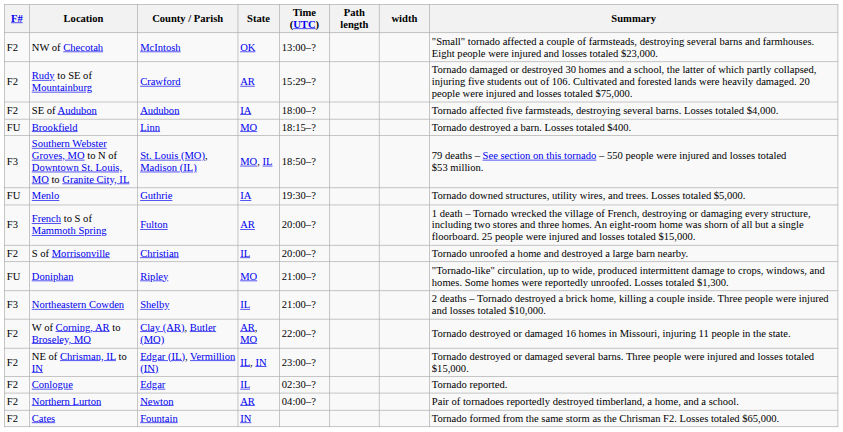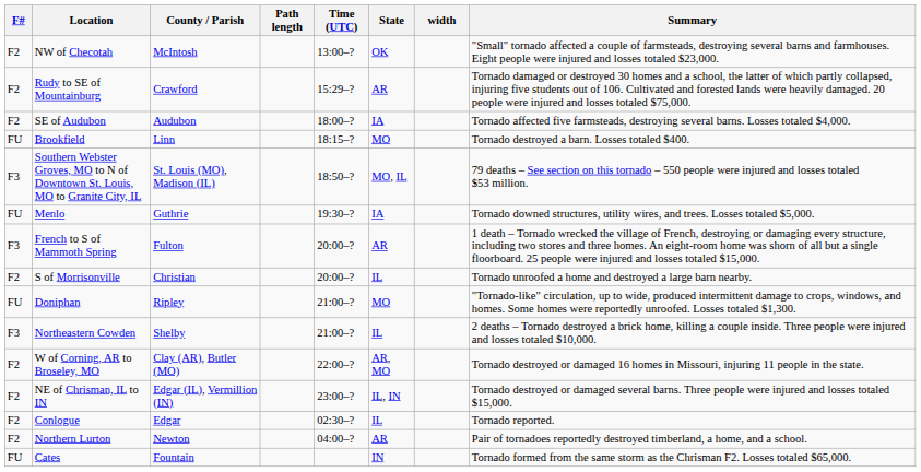columns swapped: State <-> Path length
Cates | F#: F2 -> FU
